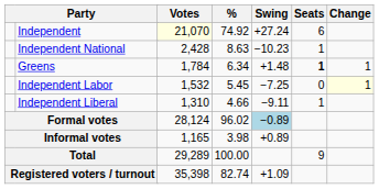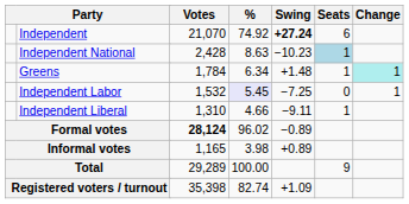Independent | Votes: lightyellow background -> no background
Independent | Swing: normal -> bold
Independent National | Seats: no background -> lightblue background
Greens | Seats: bold -> normal
Greens | Change: no background -> paleturquoise background
Independent Labor | %: no background -> lavender background
Independent Labor | Change: lightyellow background -> no background
Formal votes | Votes: normal -> bold
Formal votes | Swing: lightblue background -> no background
